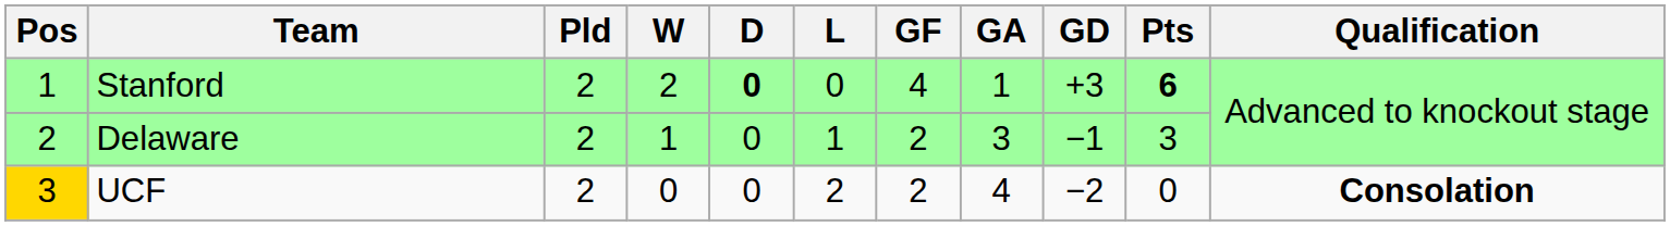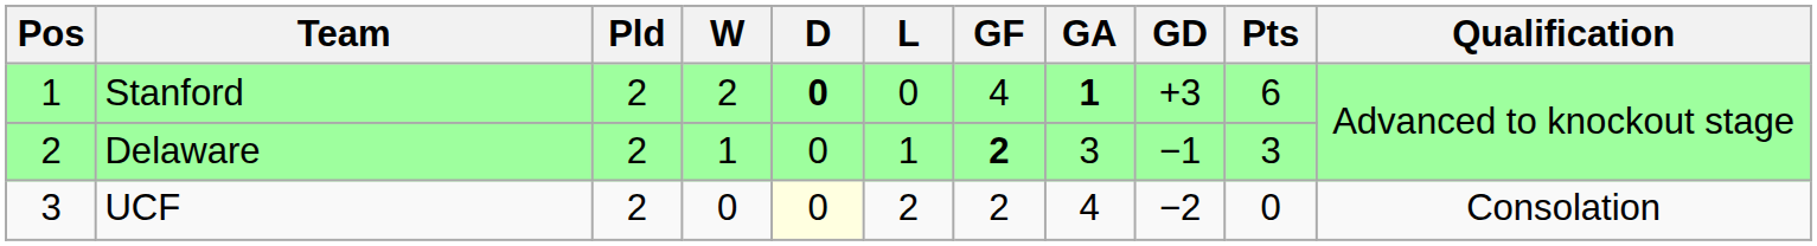Stanford | GA: normal -> bold
Stanford | Pts: bold -> normal
Delaware | GF: normal -> bold
UCF | Pos: gold background -> no background
UCF | D: no background -> lightyellow background
UCF | Qualification: bold -> normal
